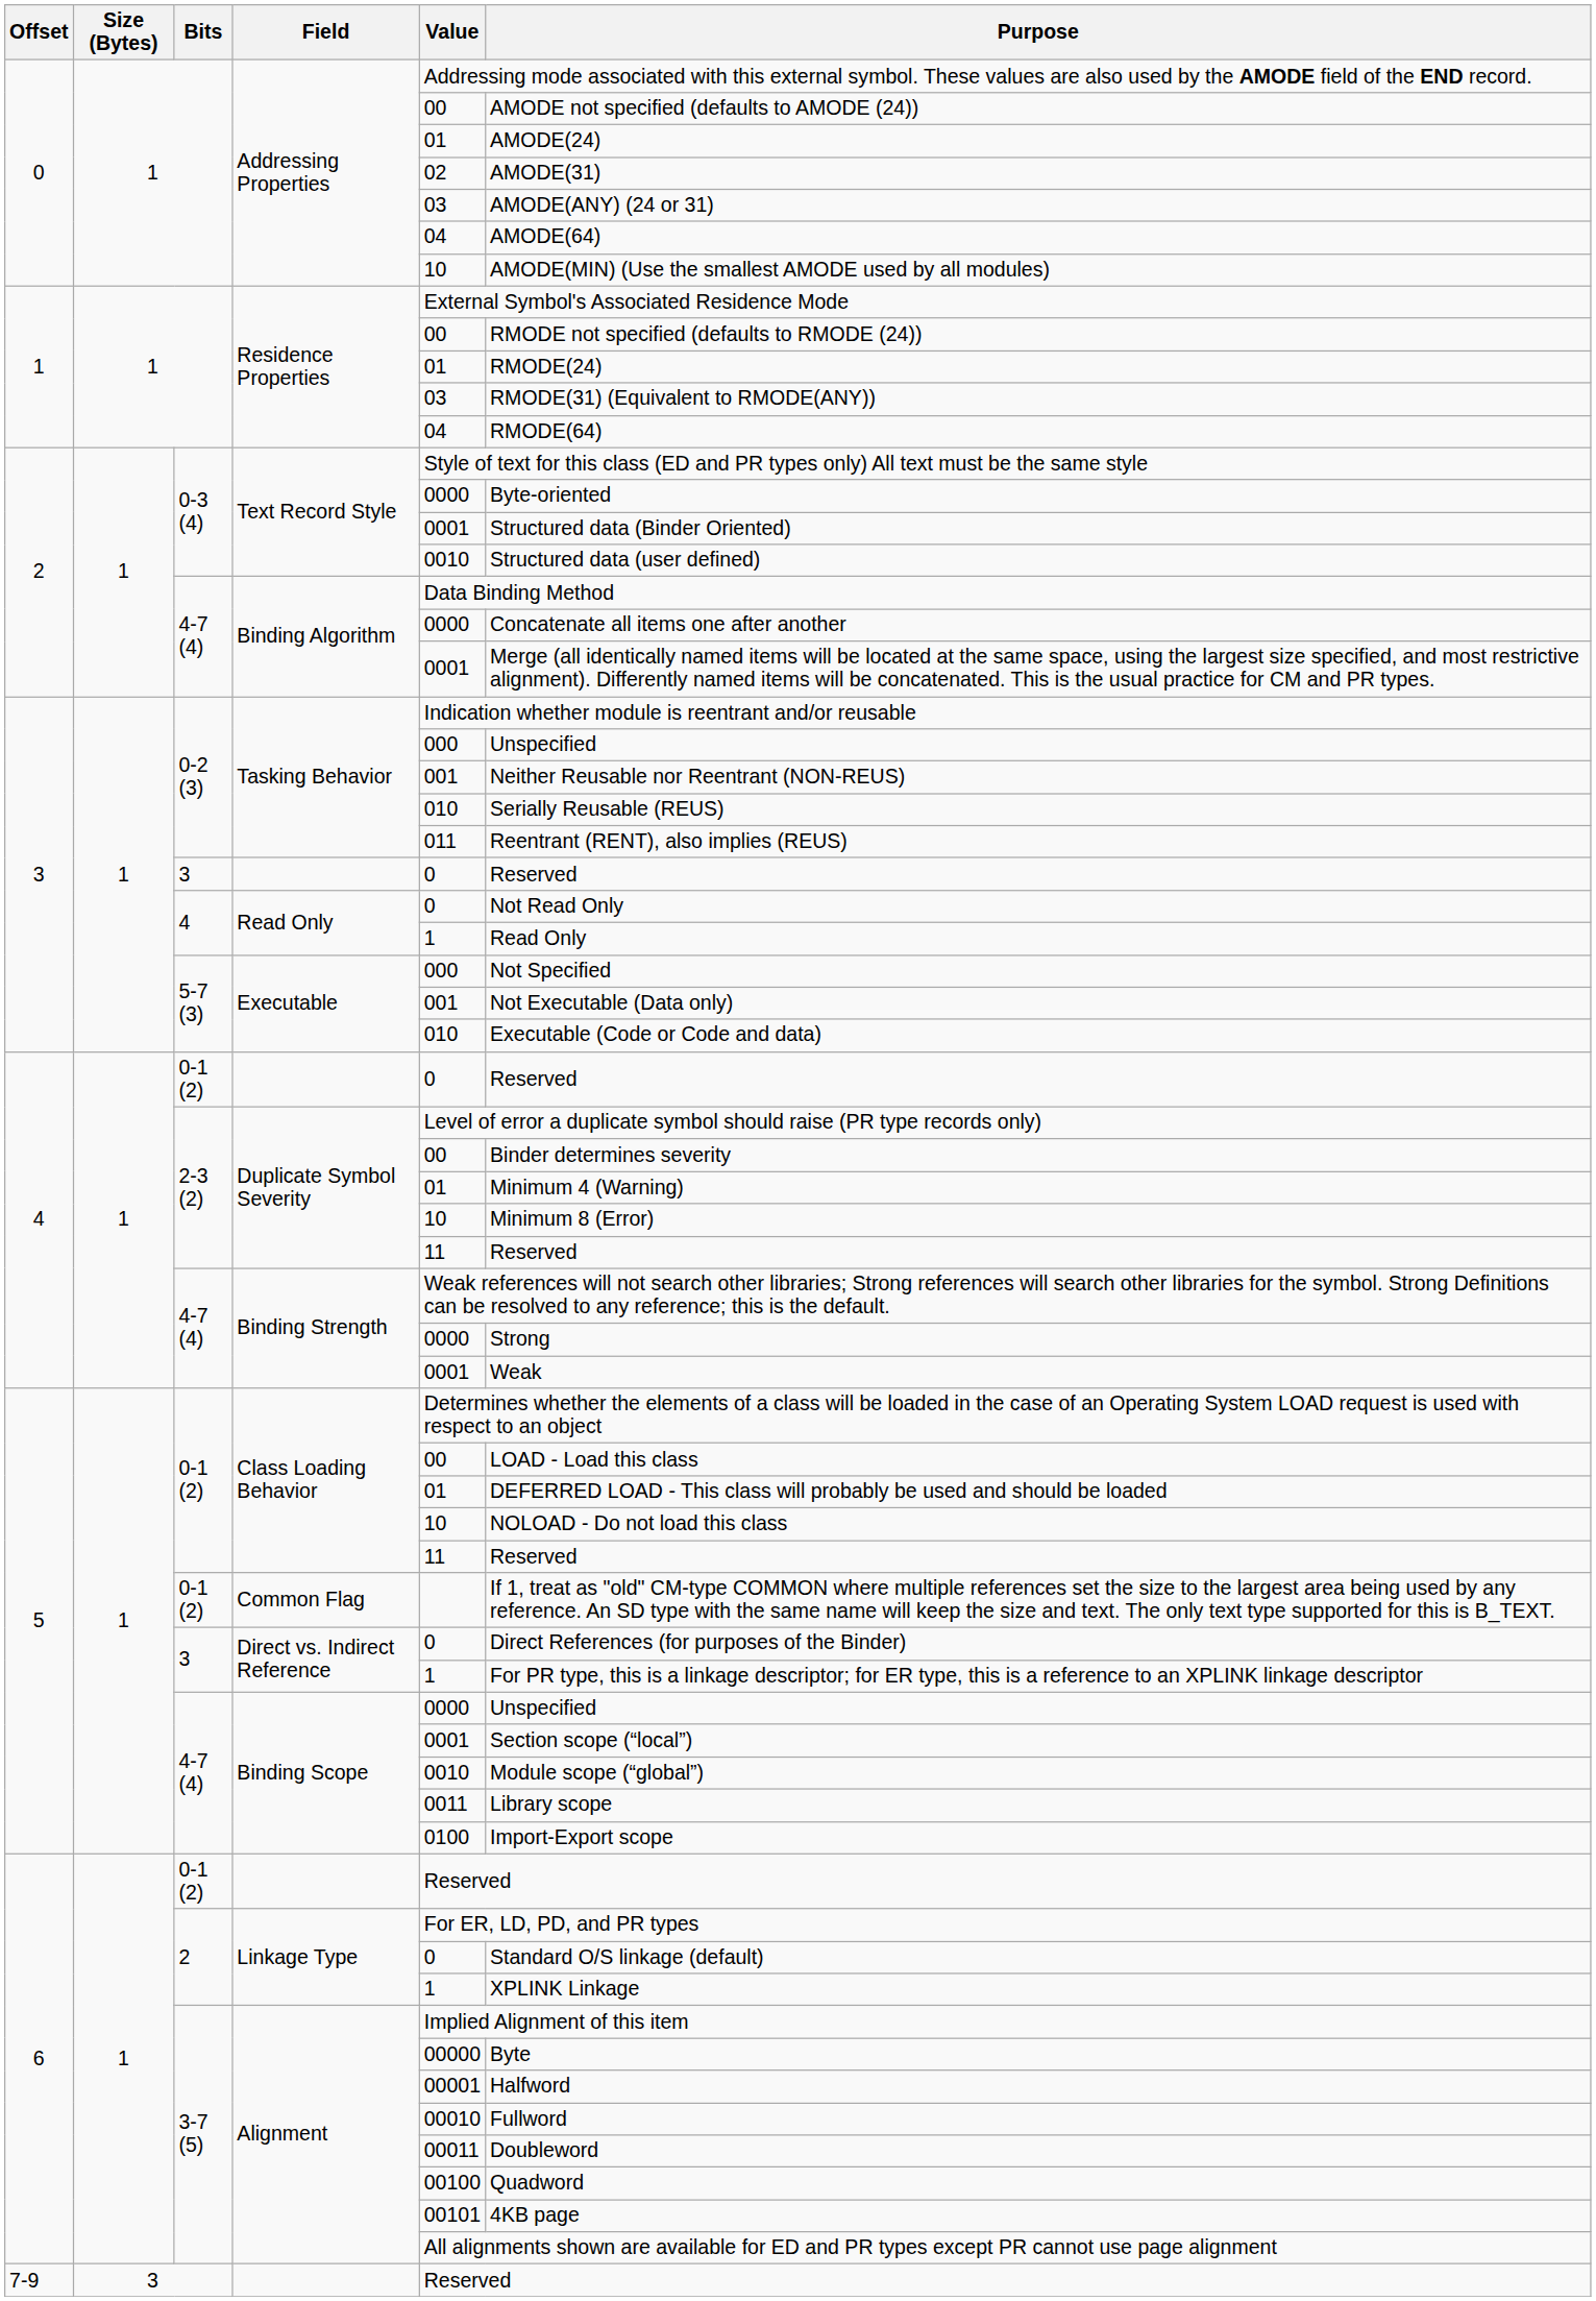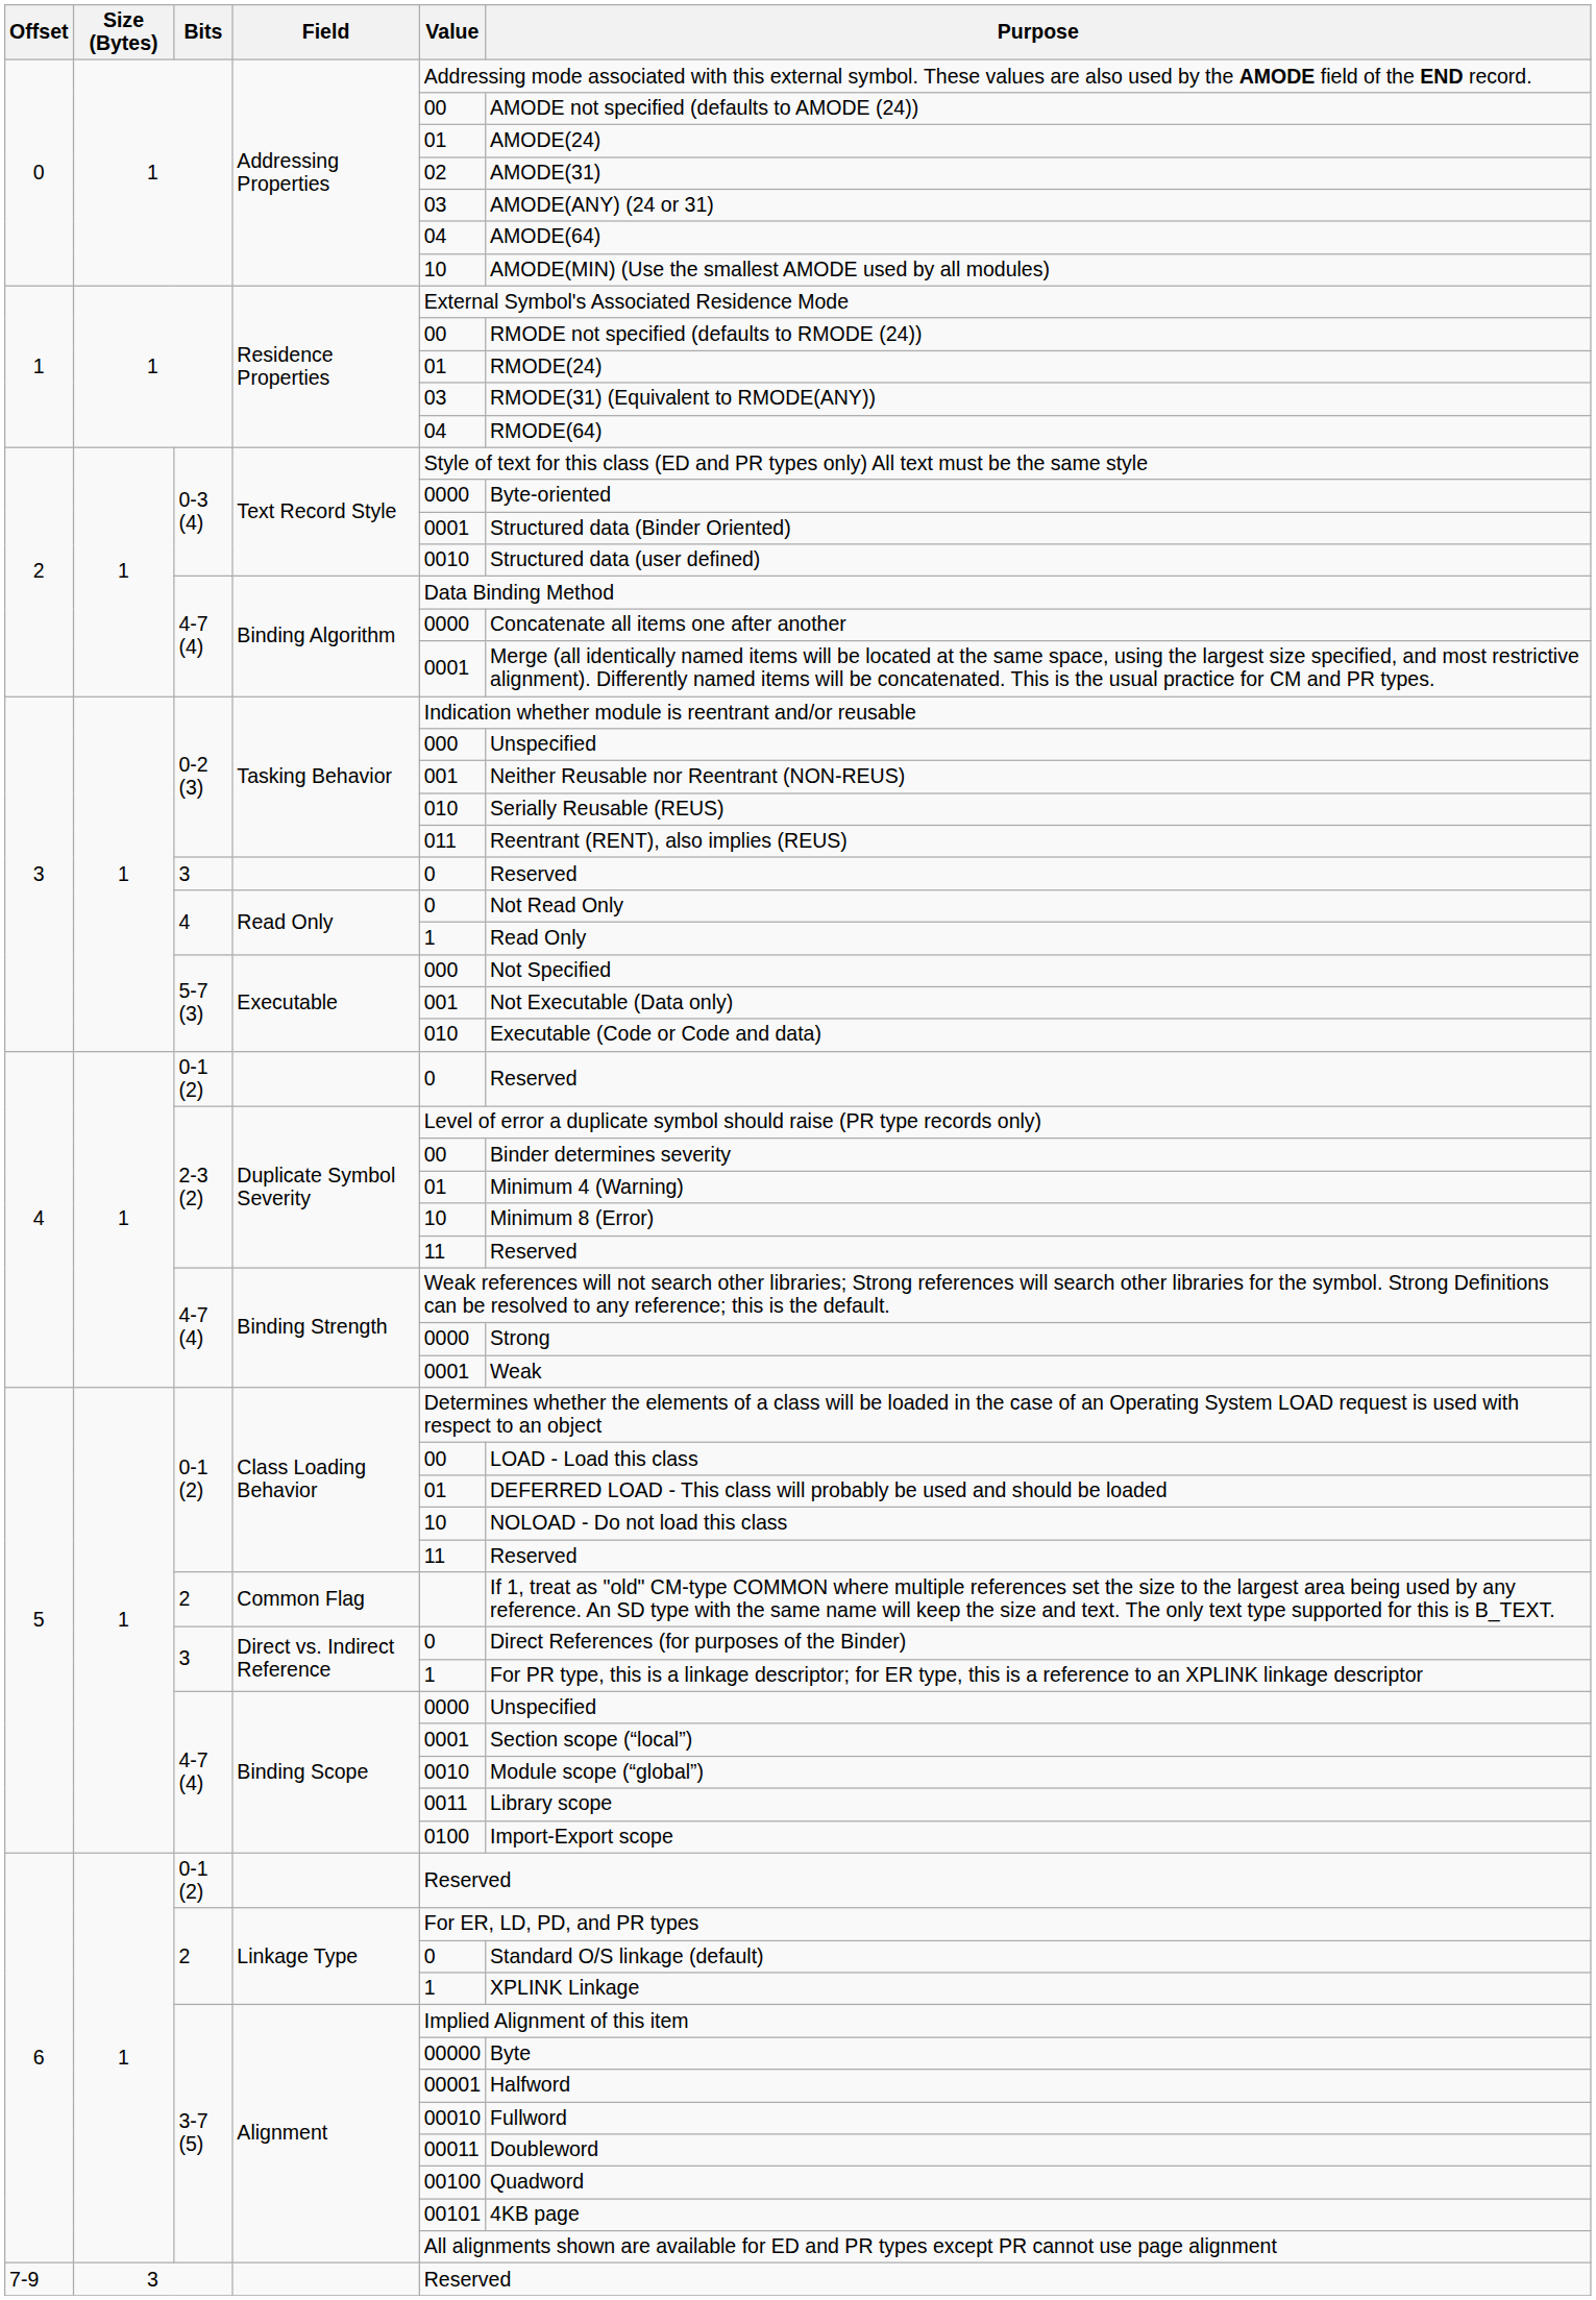Common Flag | Bits: 0-1 (2) -> 2
